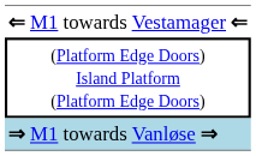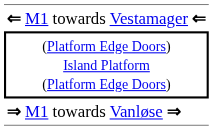⇒ M1 towards Vanløse ⇒ | column 1: lightblue background -> no background
